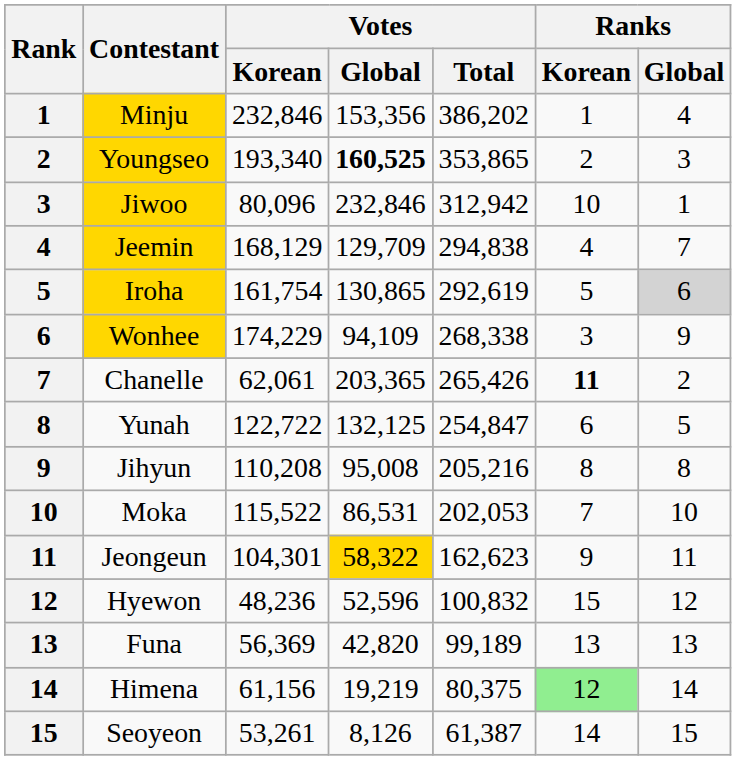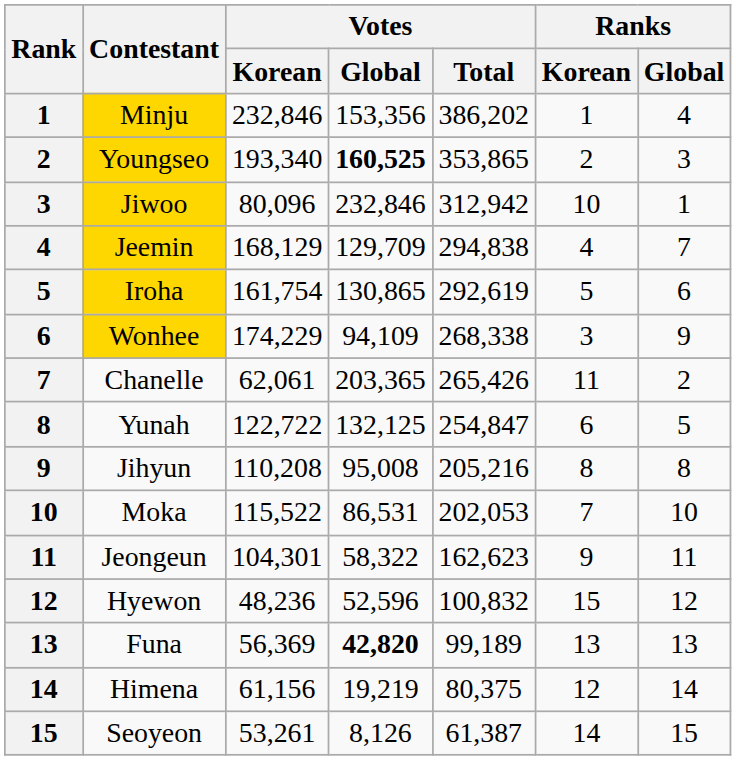Iroha | Ranks / Global: lightgrey background -> no background
Chanelle | Ranks / Korean: bold -> normal
Jeongeun | Votes / Global: gold background -> no background
Funa | Votes / Global: normal -> bold
Himena | Ranks / Korean: lightgreen background -> no background
